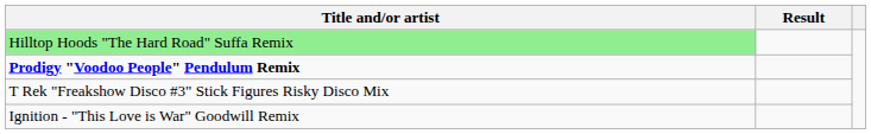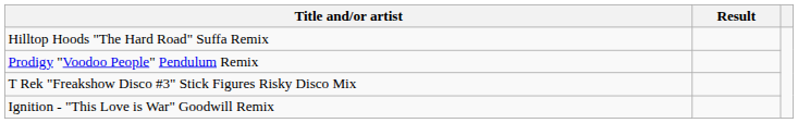Hilltop Hoods "The Hard Road" Suffa Remix | Title and/or artist: lightgreen background -> no background
Prodigy "Voodoo People" Pendulum Remix | Title and/or artist: bold -> normal
